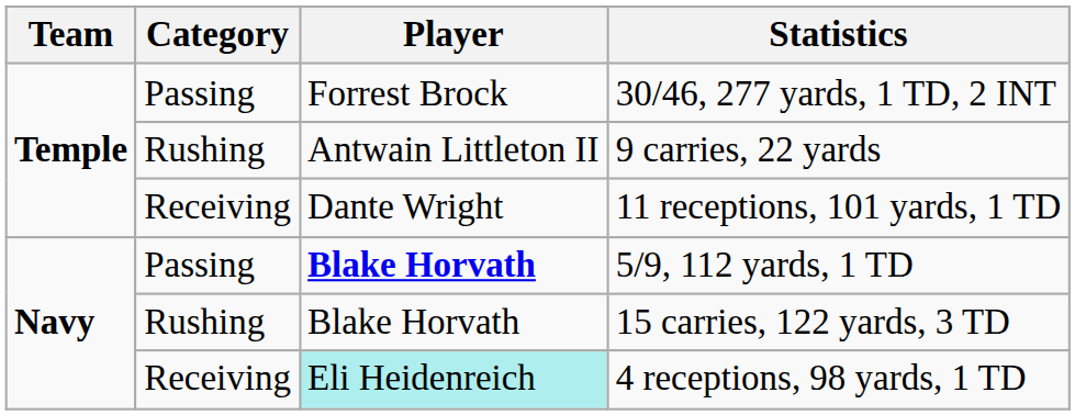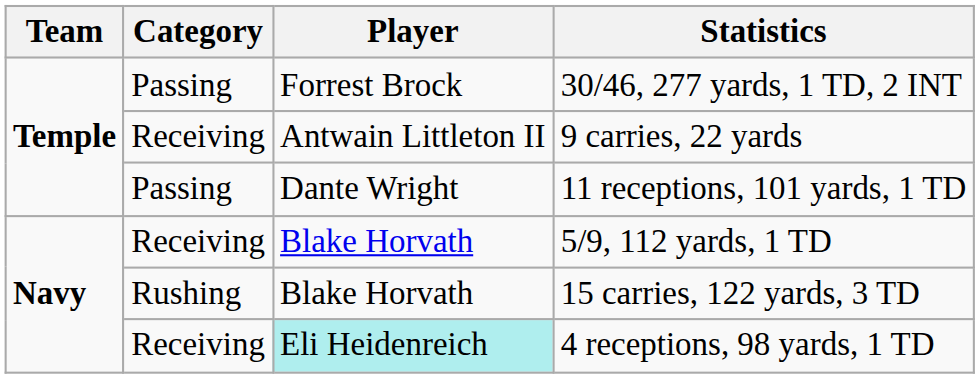9 carries, 22 yards | Category: Rushing -> Receiving
11 receptions, 101 yards, 1 TD | Category: Receiving -> Passing
5/9, 112 yards, 1 TD | Category: Passing -> Receiving
5/9, 112 yards, 1 TD | Player: bold -> normal
